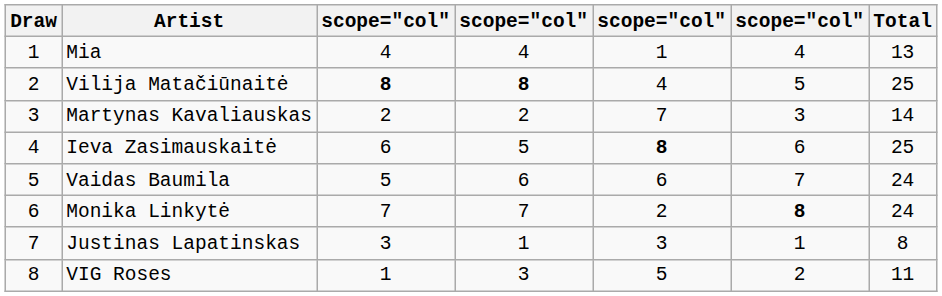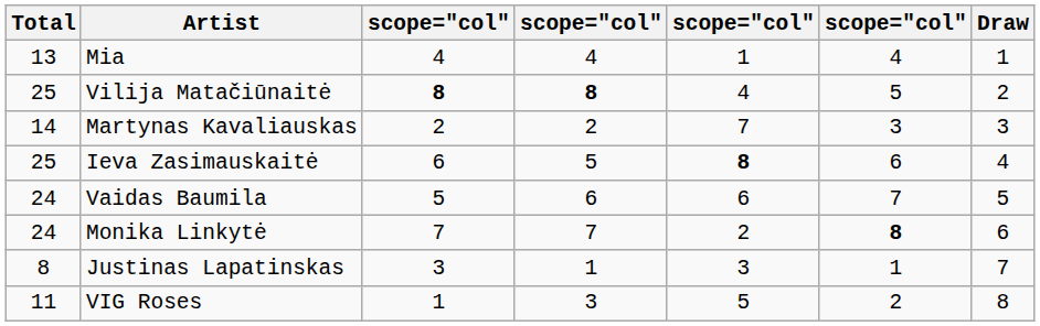columns swapped: Draw <-> Total
